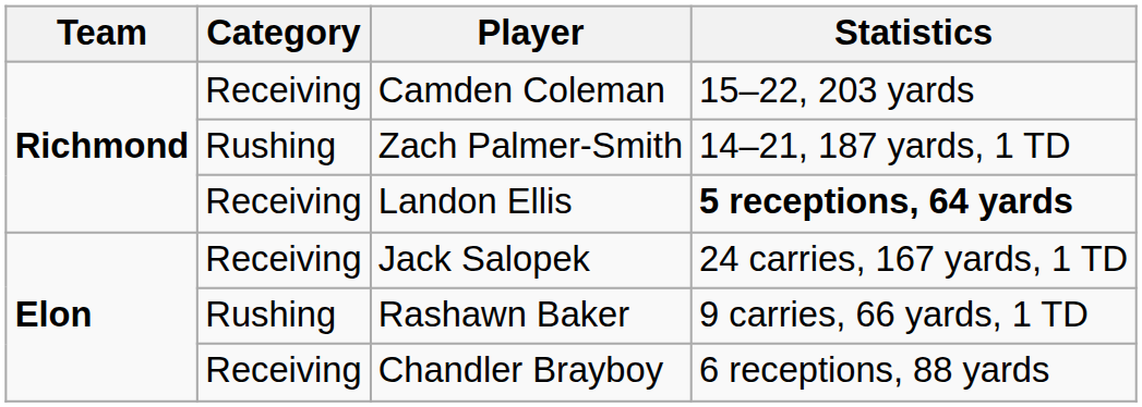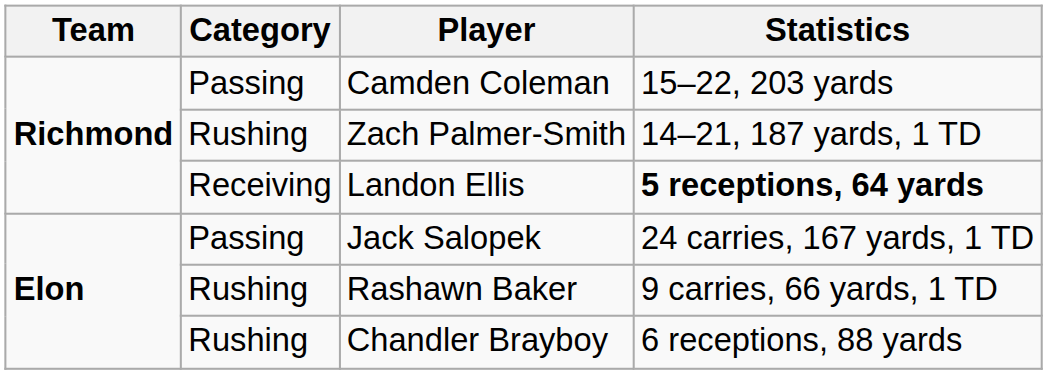Camden Coleman | Category: Receiving -> Passing
Jack Salopek | Category: Receiving -> Passing
Chandler Brayboy | Category: Receiving -> Rushing
